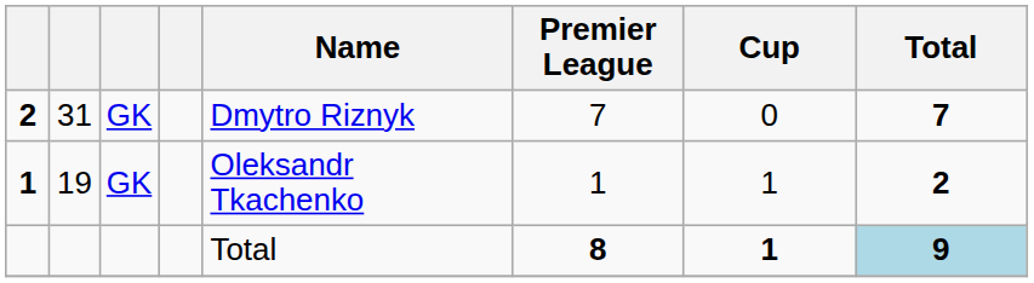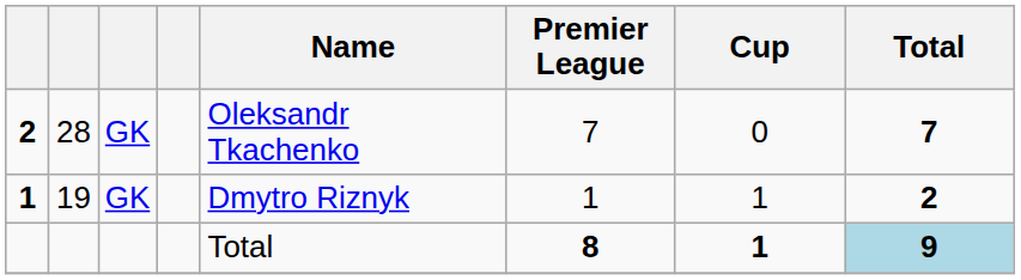row 2 | column 2: 31 -> 28
row 2 | Name: Dmytro Riznyk -> Oleksandr Tkachenko
row 3 | Name: Oleksandr Tkachenko -> Dmytro Riznyk
